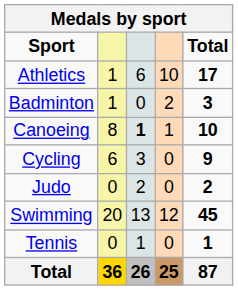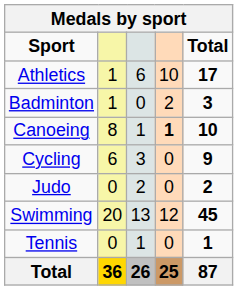Canoeing | column 3: bold -> normal
Canoeing | column 4: normal -> bold
